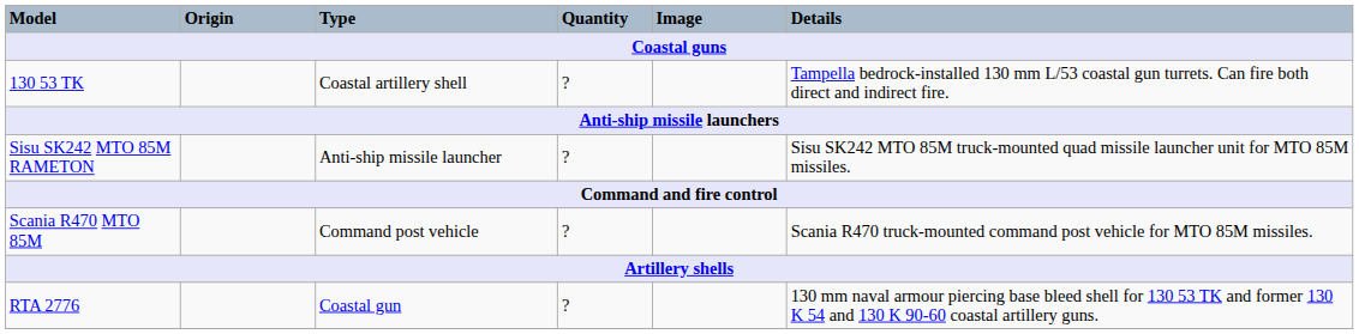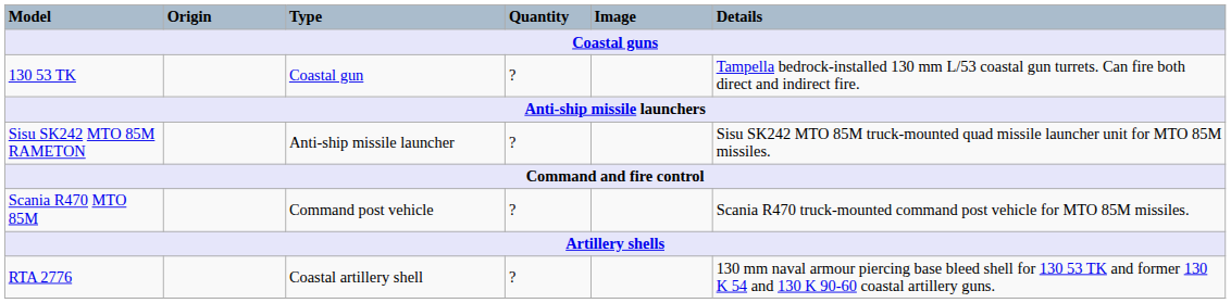130 53 TK | Type: Coastal artillery shell -> Coastal gun
RTA 2776 | Type: Coastal gun -> Coastal artillery shell
